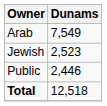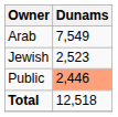Public | Dunams: no background -> lightsalmon background
